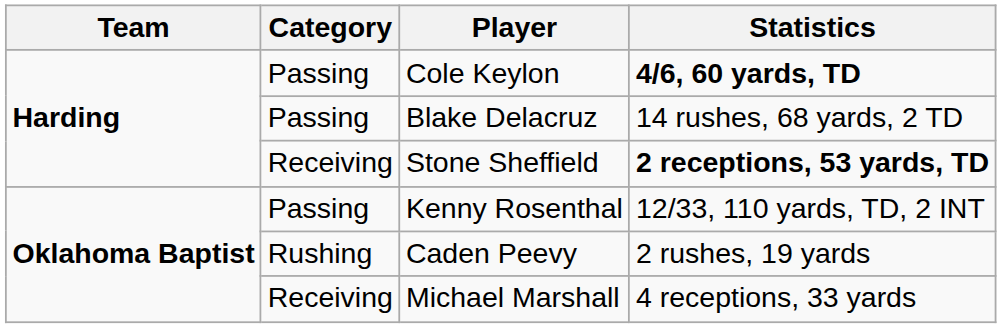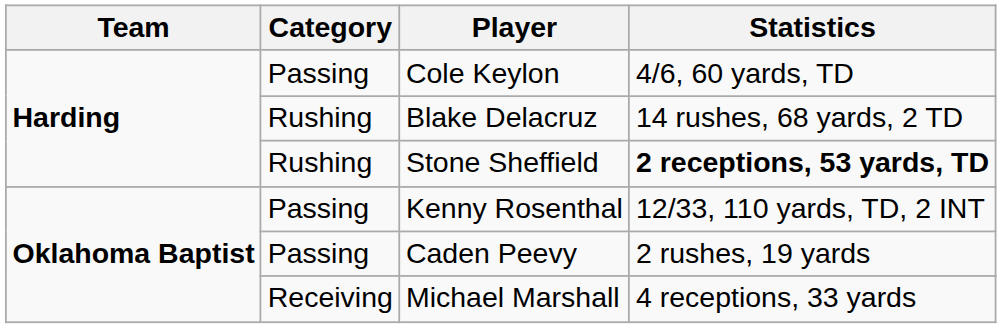Cole Keylon | Statistics: bold -> normal
Blake Delacruz | Category: Passing -> Rushing
Stone Sheffield | Category: Receiving -> Rushing
Caden Peevy | Category: Rushing -> Passing
